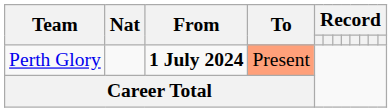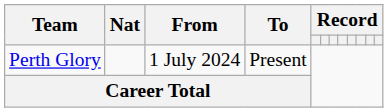Perth Glory | From: bold -> normal
Perth Glory | To: lightsalmon background -> no background
